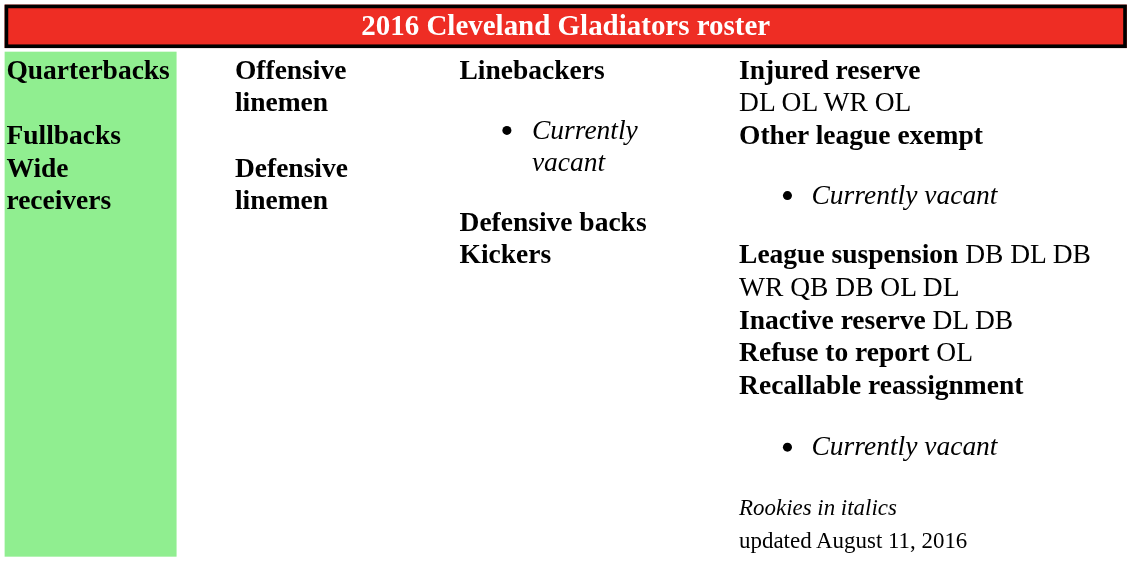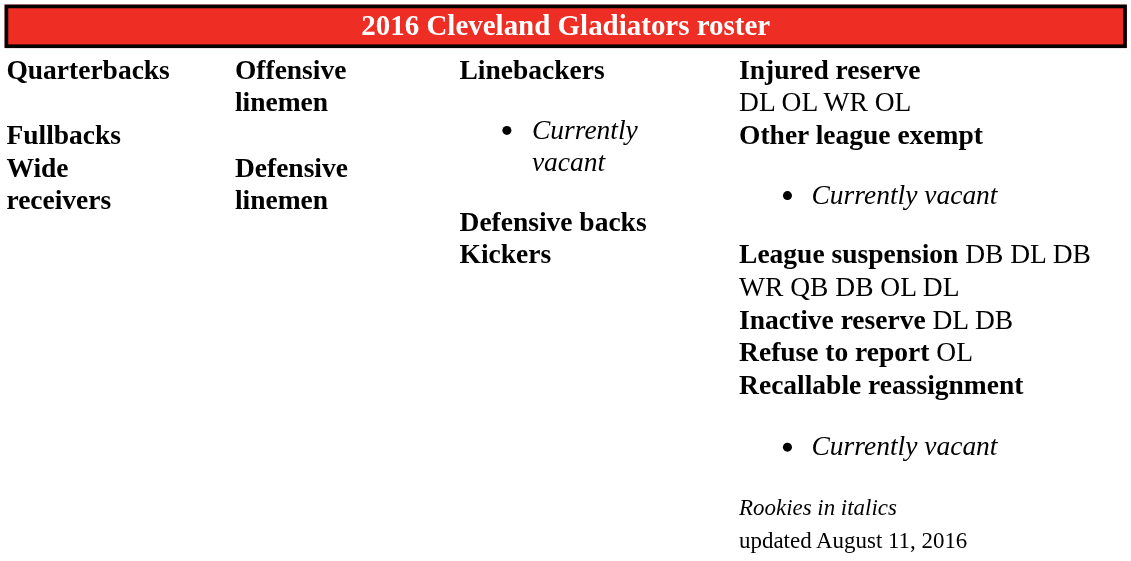Quarterbacks Fullbacks Wide receivers | column 1: lightgreen background -> no background
